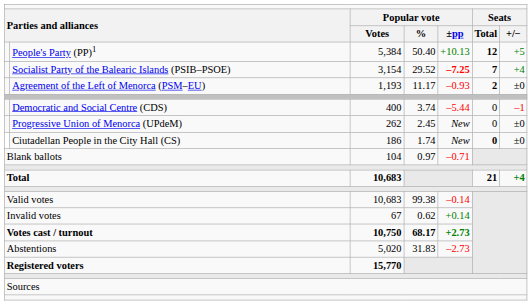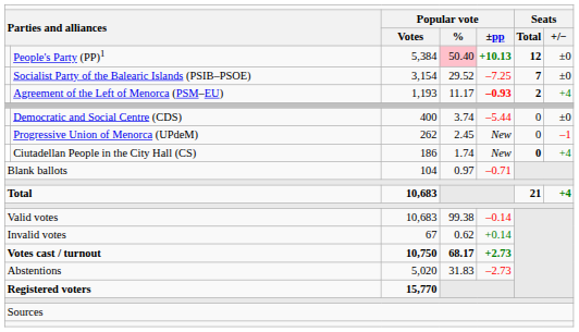People's Party (PP)1 | column 4: no background -> pink background
People's Party (PP)1 | column 5: normal -> bold
People's Party (PP)1 | column 7: +5 -> ±0
Socialist Party of the Balearic Islands (PSIB–PSOE) | column 5: bold -> normal
Socialist Party of the Balearic Islands (PSIB–PSOE) | column 7: +4 -> ±0
Agreement of the Left of Menorca (PSM–EU) | column 5: normal -> bold
Agreement of the Left of Menorca (PSM–EU) | column 7: ±0 -> +4
Democratic and Social Centre (CDS) | column 7: –1 -> ±0
Progressive Union of Menorca (UPdeM) | column 7: ±0 -> –1
Ciutadellan People in the City Hall (CS) | column 7: ±0 -> +4
